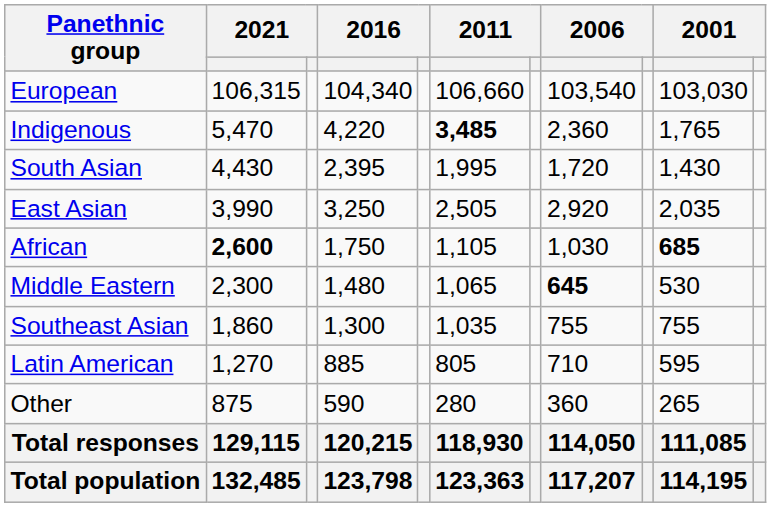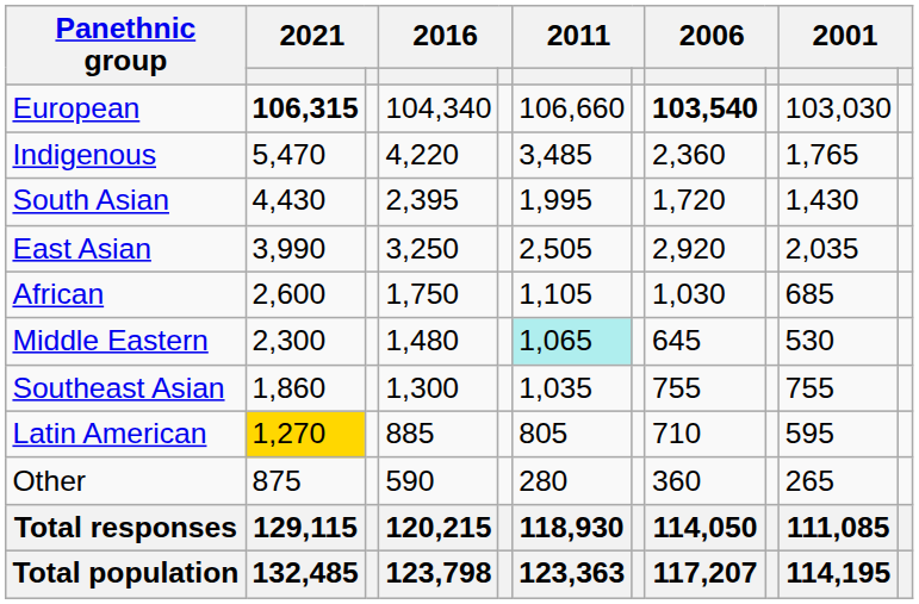European | column 2: normal -> bold
European | column 8: normal -> bold
Indigenous | column 6: bold -> normal
African | column 2: bold -> normal
African | column 10: bold -> normal
Middle Eastern | column 6: no background -> paleturquoise background
Middle Eastern | column 8: bold -> normal
Latin American | column 2: no background -> gold background
